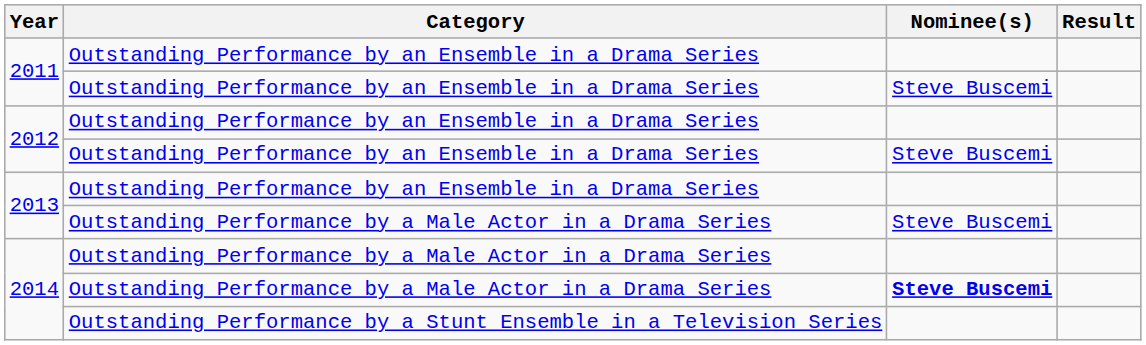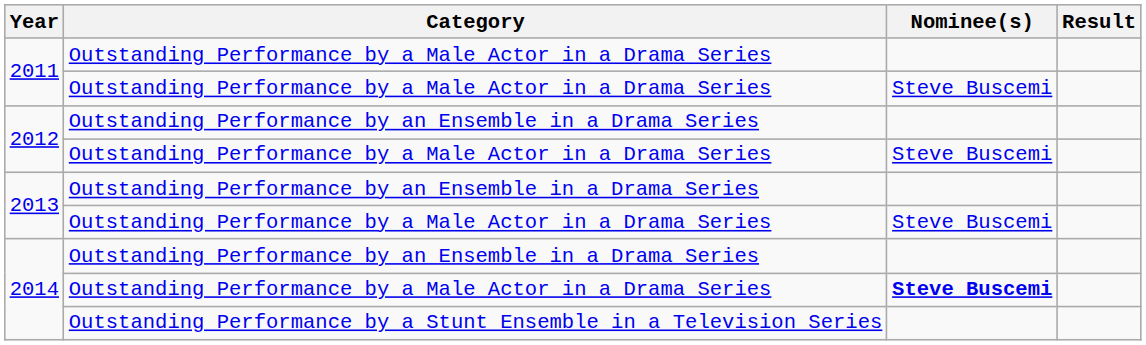row 2 | Category: Outstanding Performance by an Ensemble in a Drama Series -> Outstanding Performance by a Male Actor in a Drama Series
row 3 | Category: Outstanding Performance by an Ensemble in a Drama Series -> Outstanding Performance by a Male Actor in a Drama Series
row 5 | Category: Outstanding Performance by an Ensemble in a Drama Series -> Outstanding Performance by a Male Actor in a Drama Series
row 8 | Category: Outstanding Performance by a Male Actor in a Drama Series -> Outstanding Performance by an Ensemble in a Drama Series
